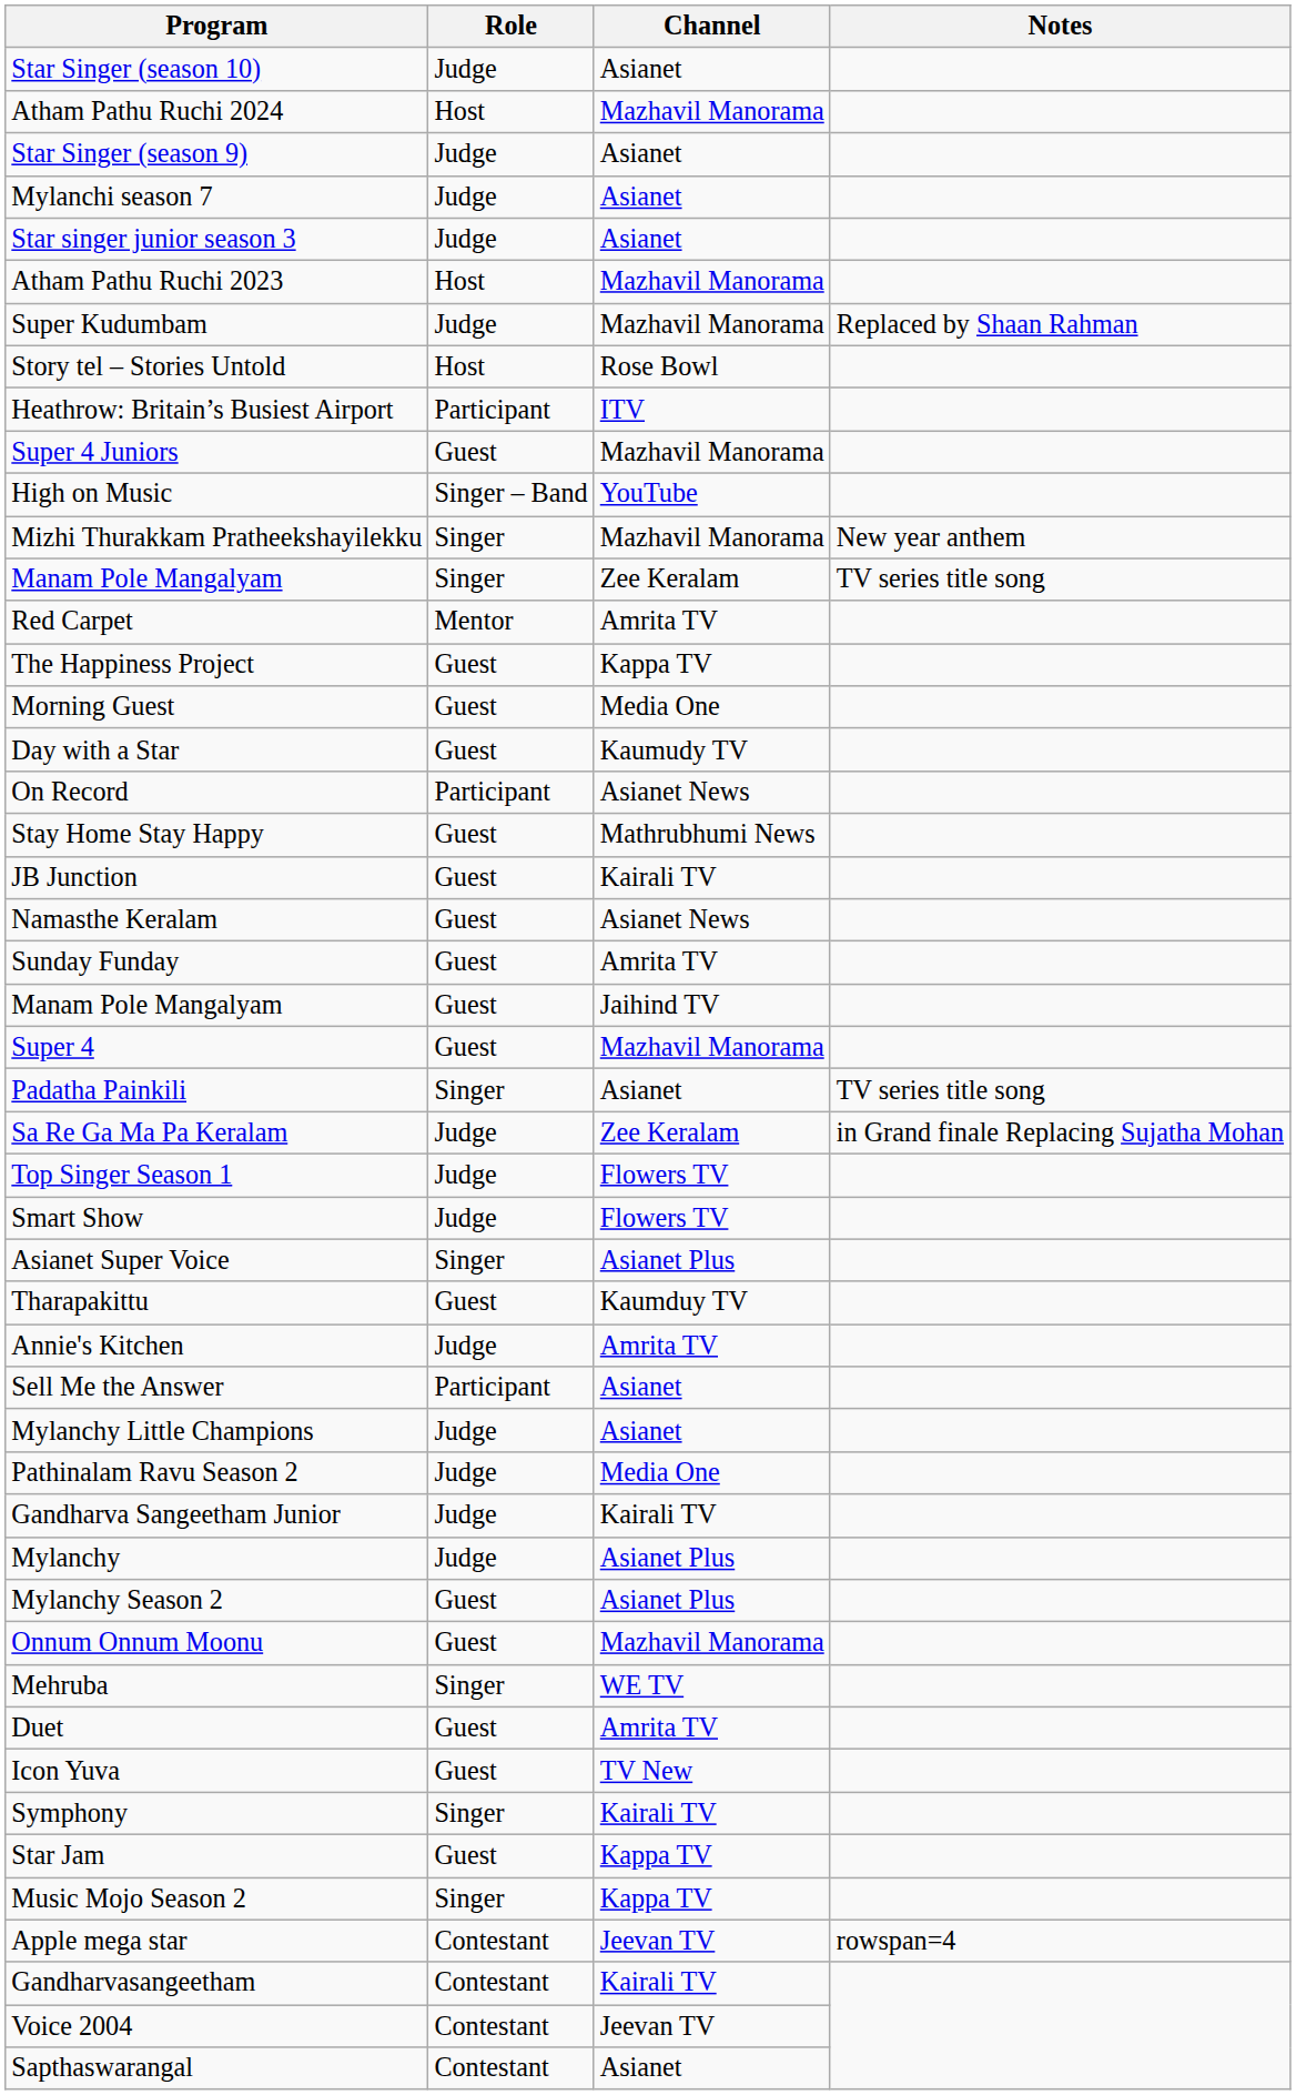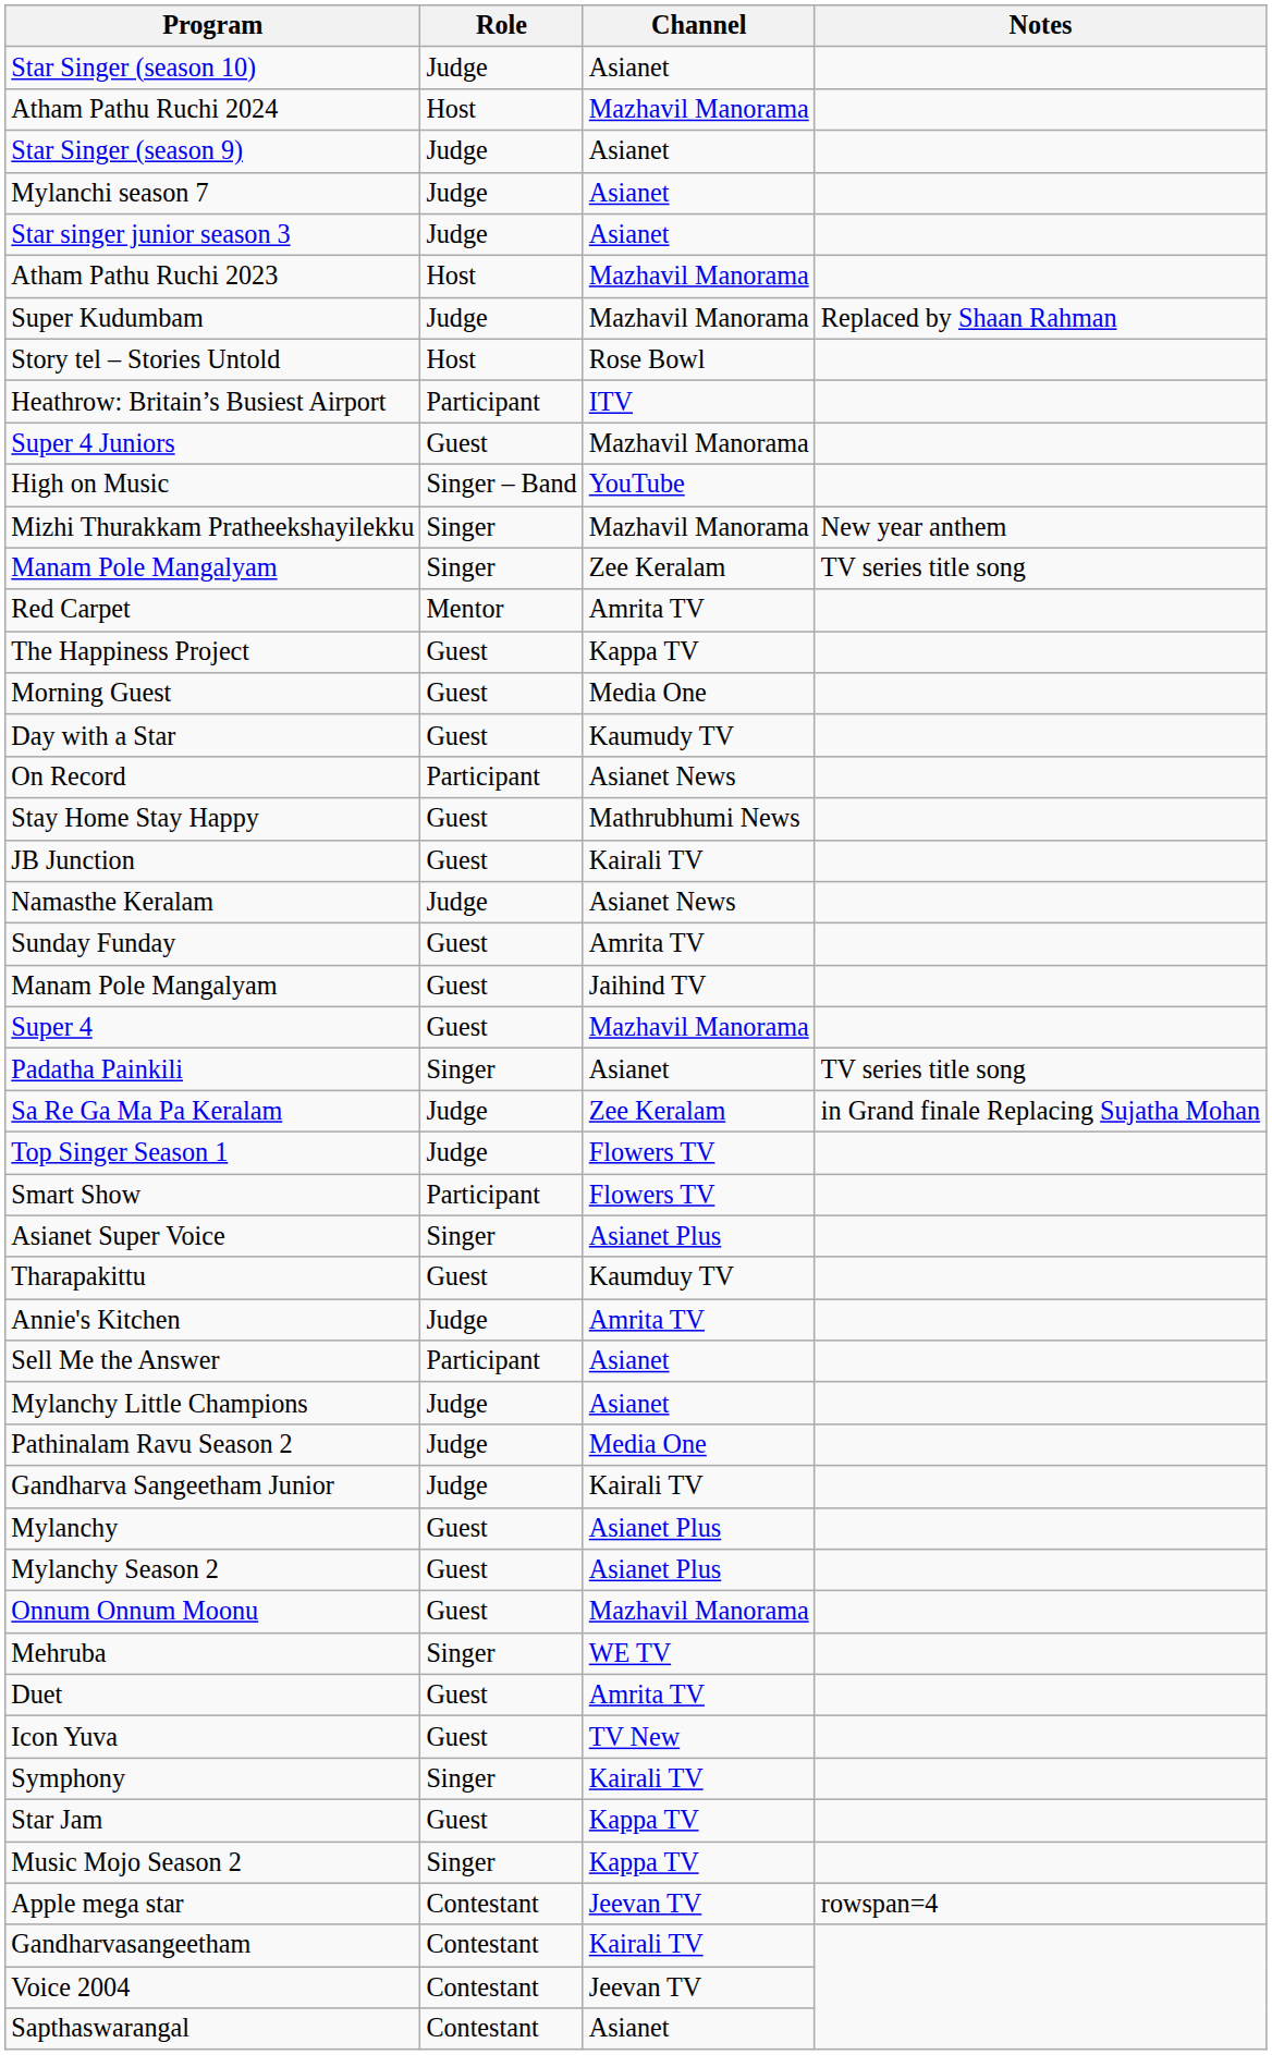Namasthe Keralam | Role: Guest -> Judge
Smart Show | Role: Judge -> Participant
Mylanchy | Role: Judge -> Guest
